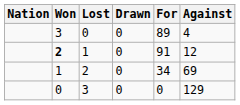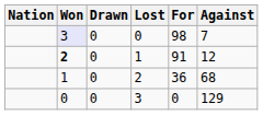columns swapped: Drawn <-> Lost
row 2 | Won: no background -> lavender background
row 2 | For: 89 -> 98
row 2 | Against: 4 -> 7
row 4 | For: 34 -> 36
row 4 | Against: 69 -> 68
